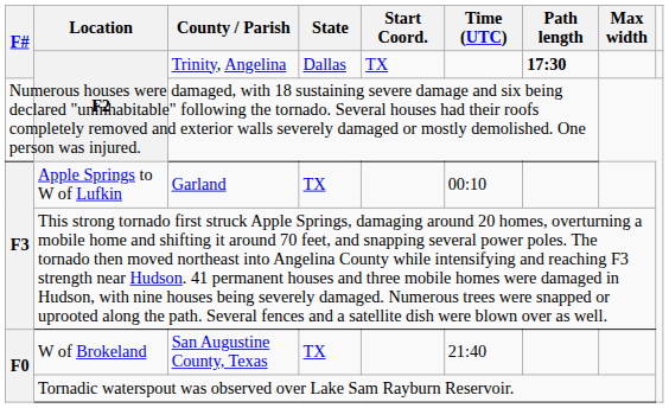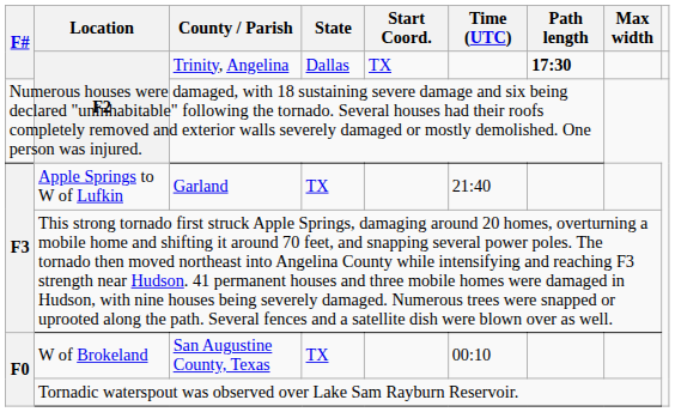Apple Springs to W of Lufkin | Time (UTC): 00:10 -> 21:40
W of Brokeland | Time (UTC): 21:40 -> 00:10
